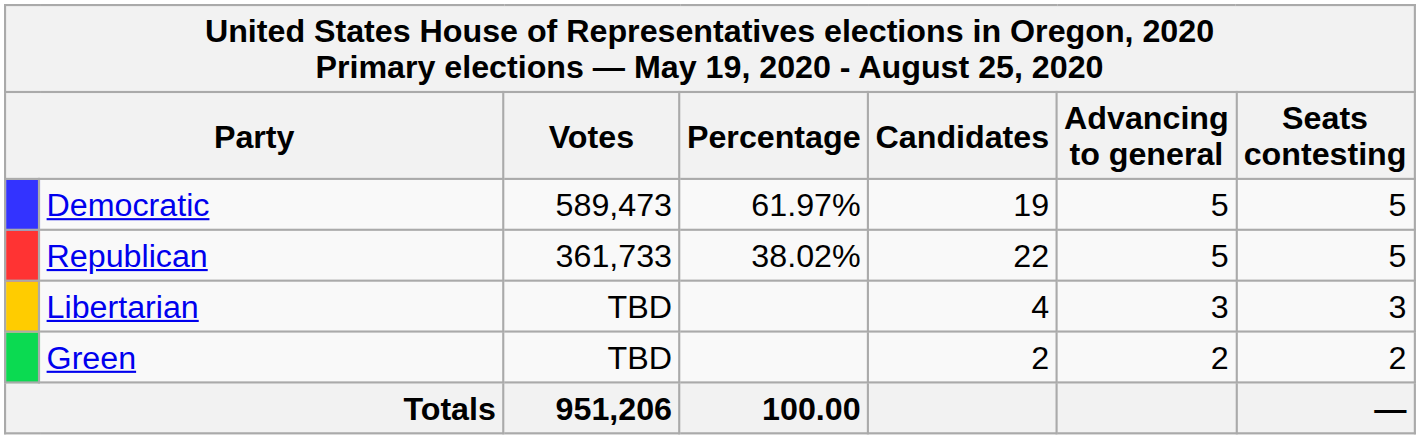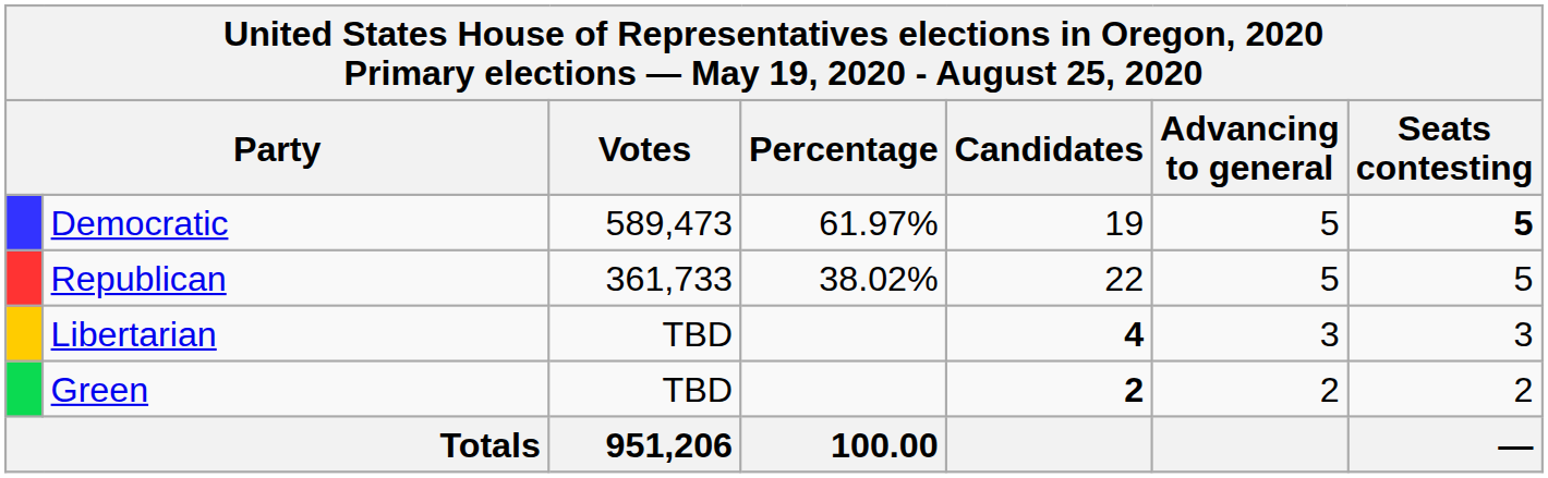Democratic | Seats contesting: normal -> bold
Libertarian | Candidates: normal -> bold
Green | Candidates: normal -> bold
